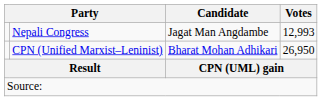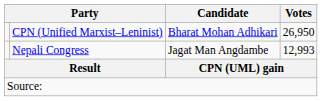rows swapped: CPN (Unified Marxist–Leninist) <-> Nepali Congress
